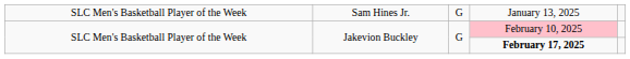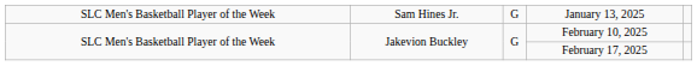February 10, 2025 | column 4: pink background -> no background
February 17, 2025 | column 4: bold -> normal
